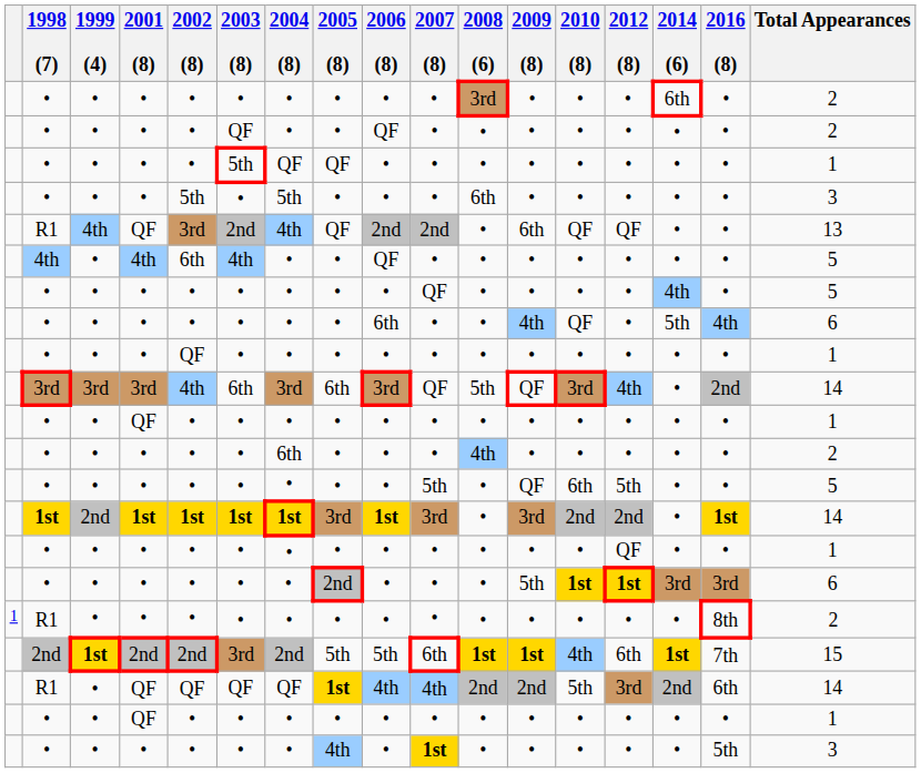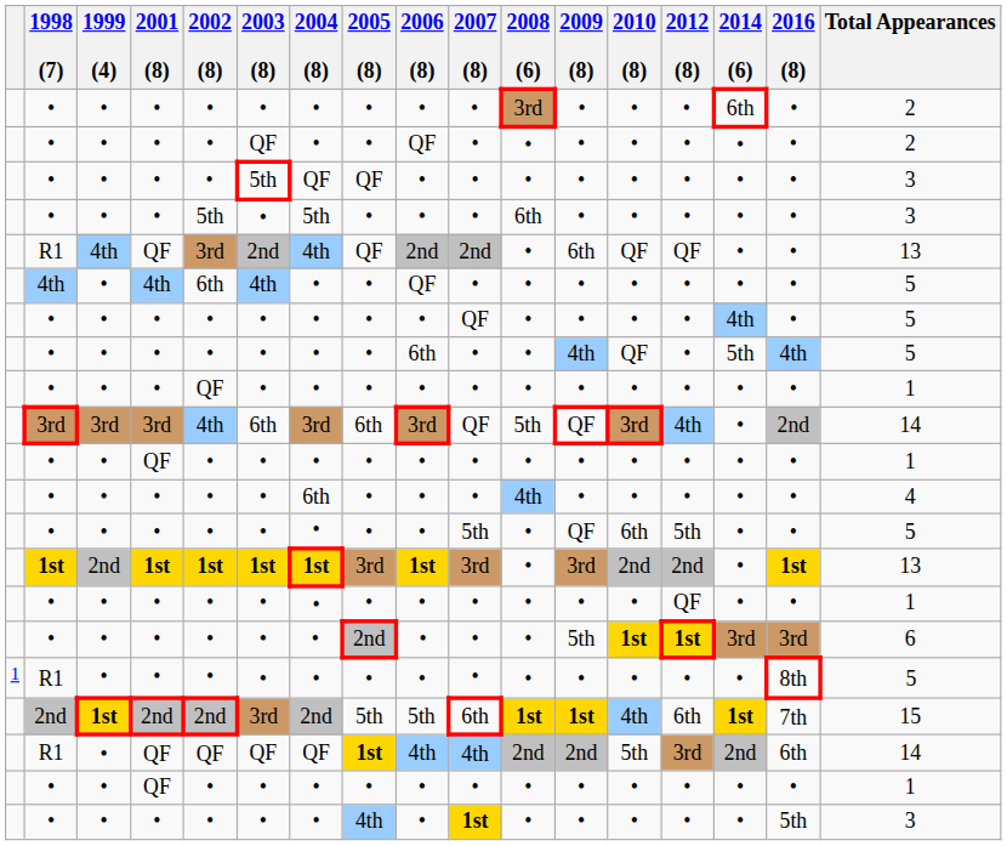row 4 | Total Appearances: 1 -> 3
row 9 | Total Appearances: 6 -> 5
row 13 | Total Appearances: 2 -> 4
row 15 | Total Appearances: 14 -> 13
row 18 | Total Appearances: 2 -> 5
